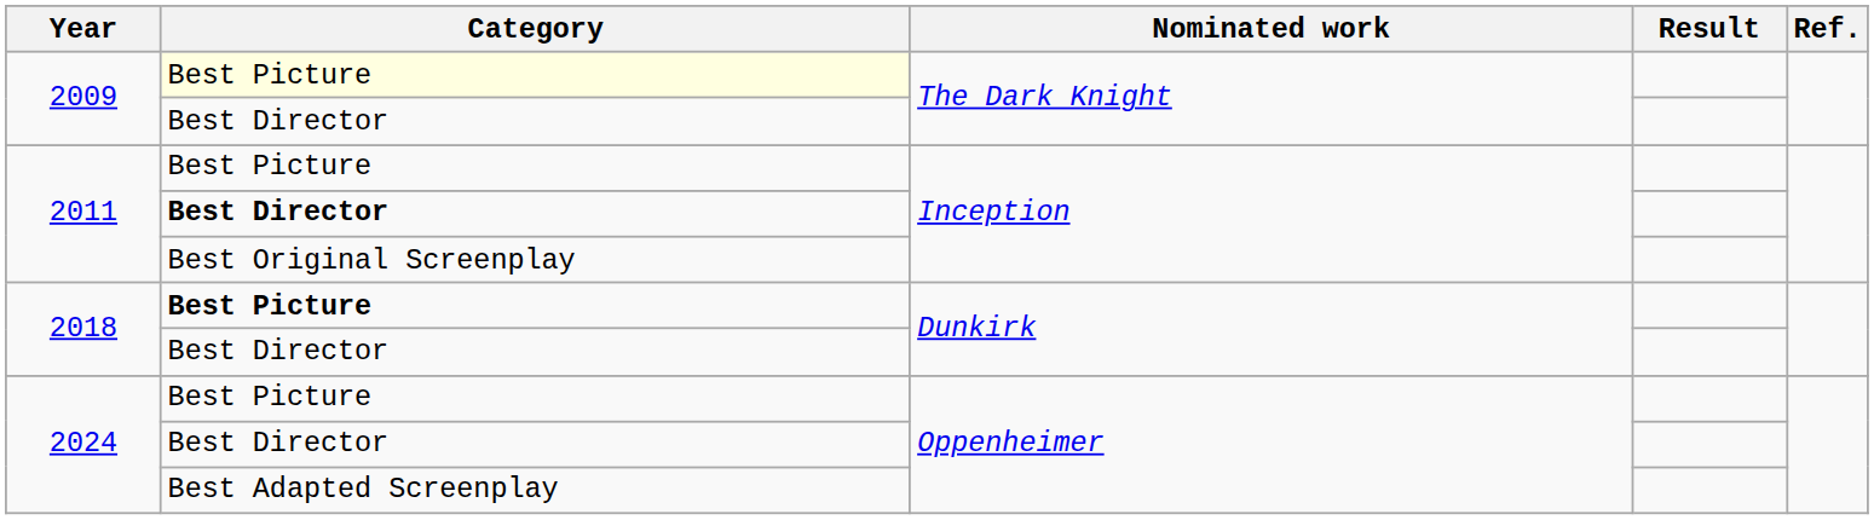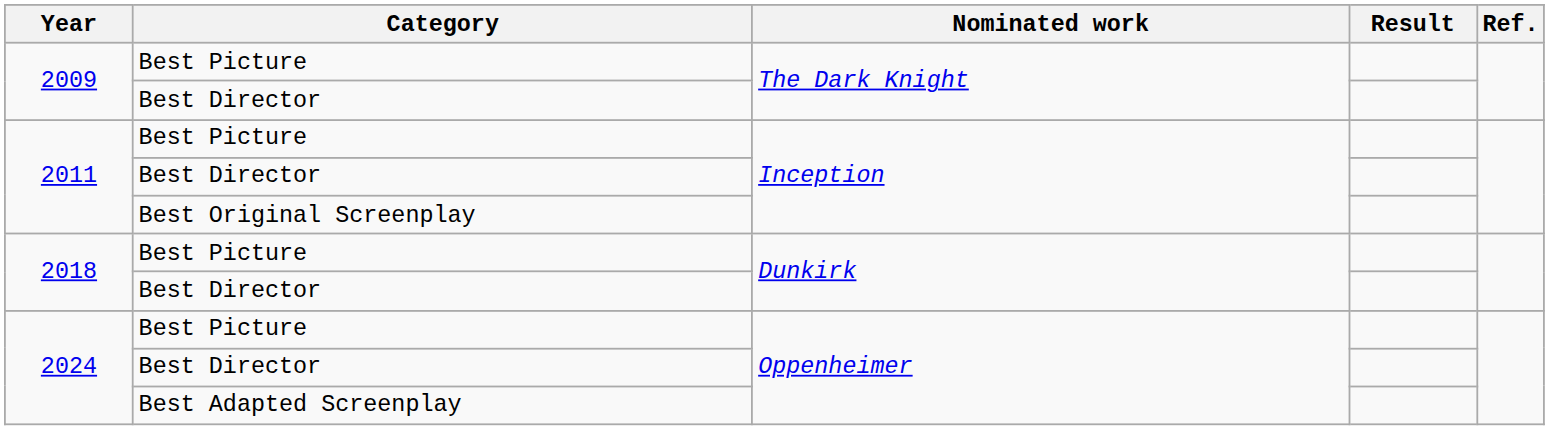2009 / Best Picture | Category: lightyellow background -> no background
2011 / Best Director | Category: bold -> normal
2018 / Best Picture | Category: bold -> normal
